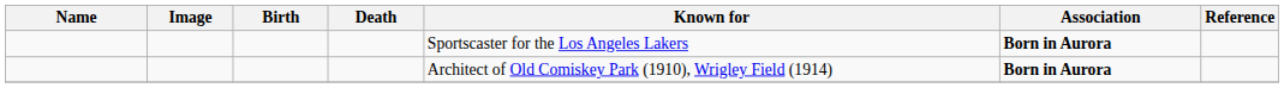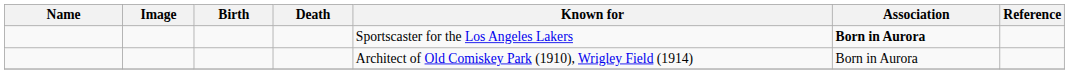row 3 | Association: bold -> normal
